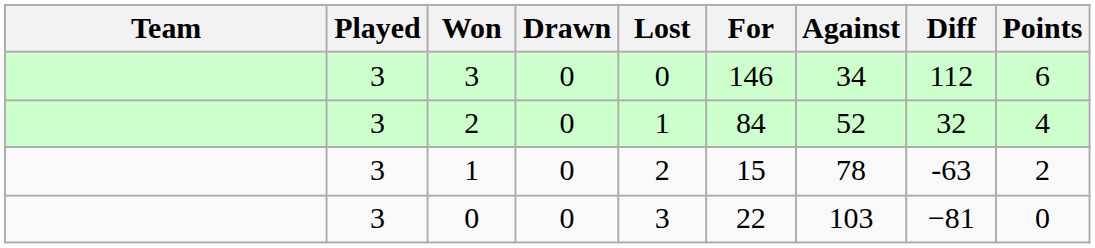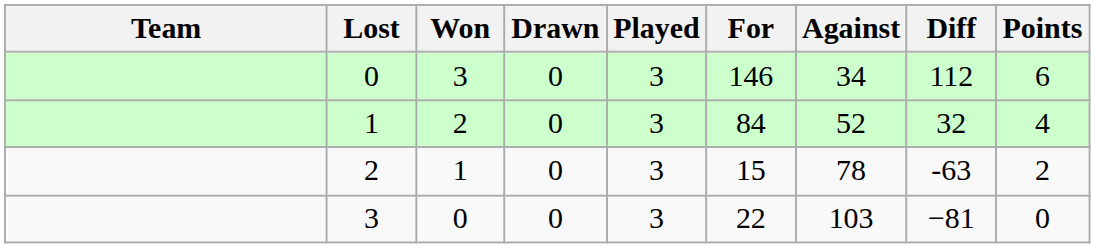columns swapped: Played <-> Lost
